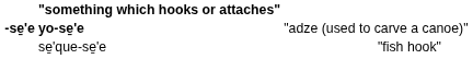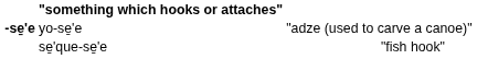yo-se̱'e | "something which hooks or attaches": bold -> normal
